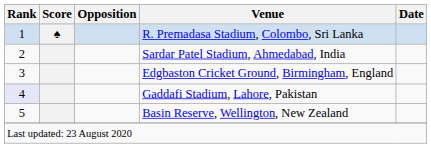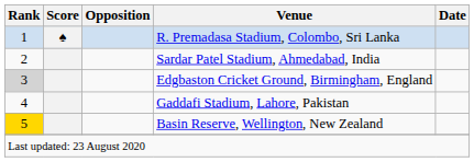Edgbaston Cricket Ground, Birmingham, England | Rank: no background -> lightgrey background
Gaddafi Stadium, Lahore, Pakistan | Rank: lavender background -> no background
Basin Reserve, Wellington, New Zealand | Rank: no background -> gold background
